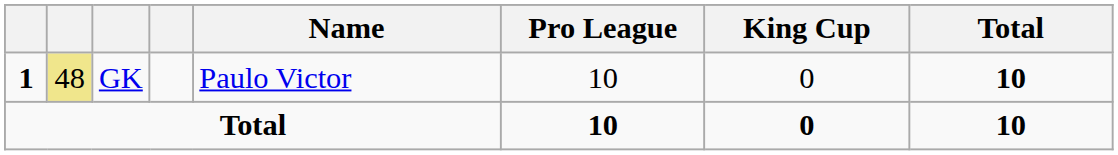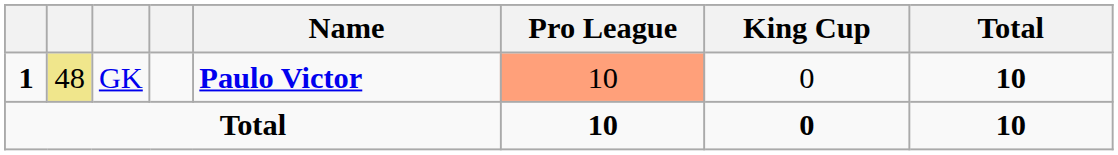1 | Name: normal -> bold
1 | Pro League: no background -> lightsalmon background
